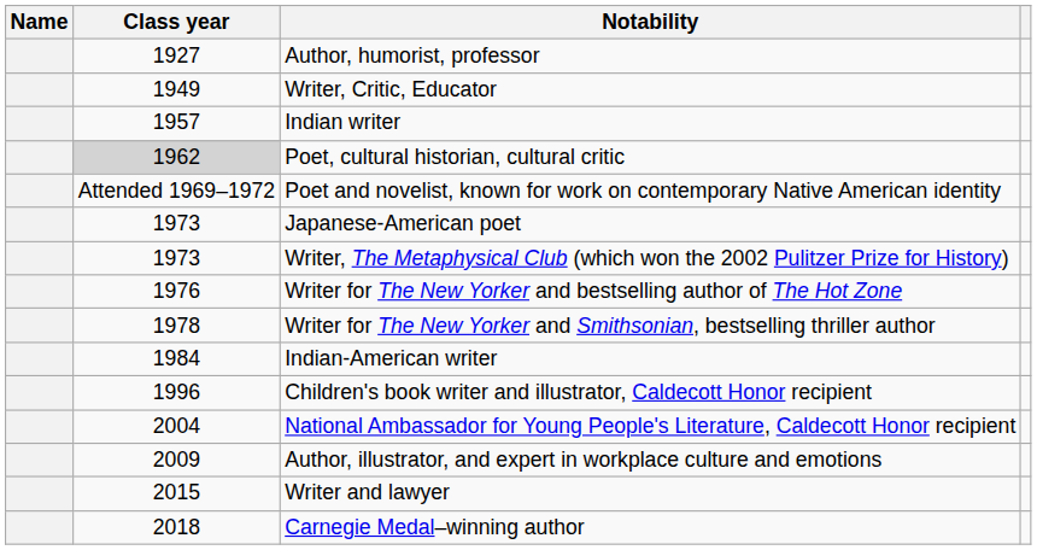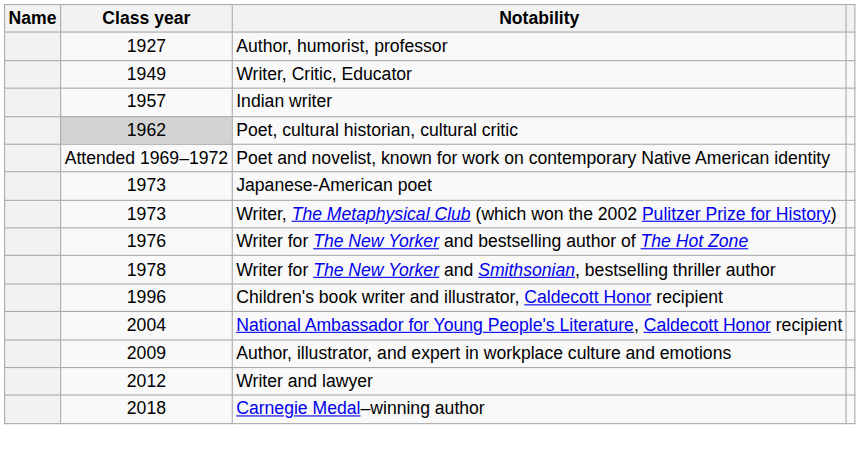- row: 1984 | Indian-American writer
Writer and lawyer | Class year: 2015 -> 2012
